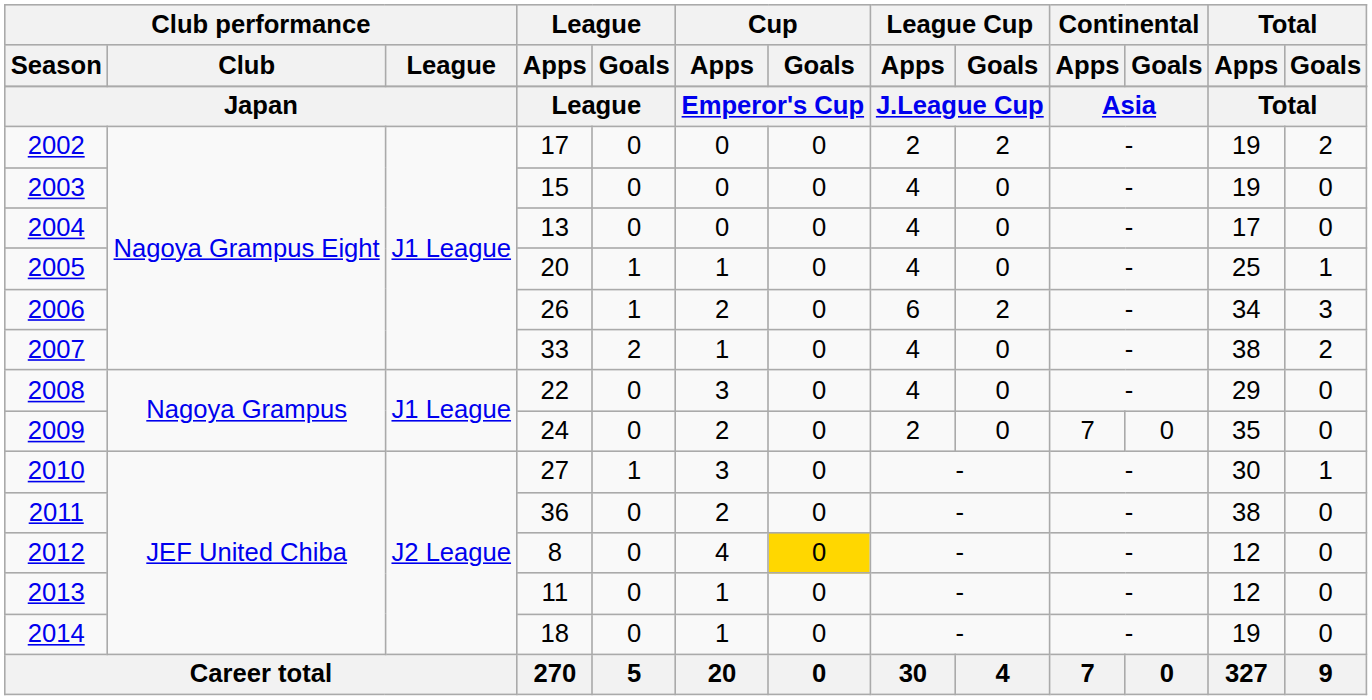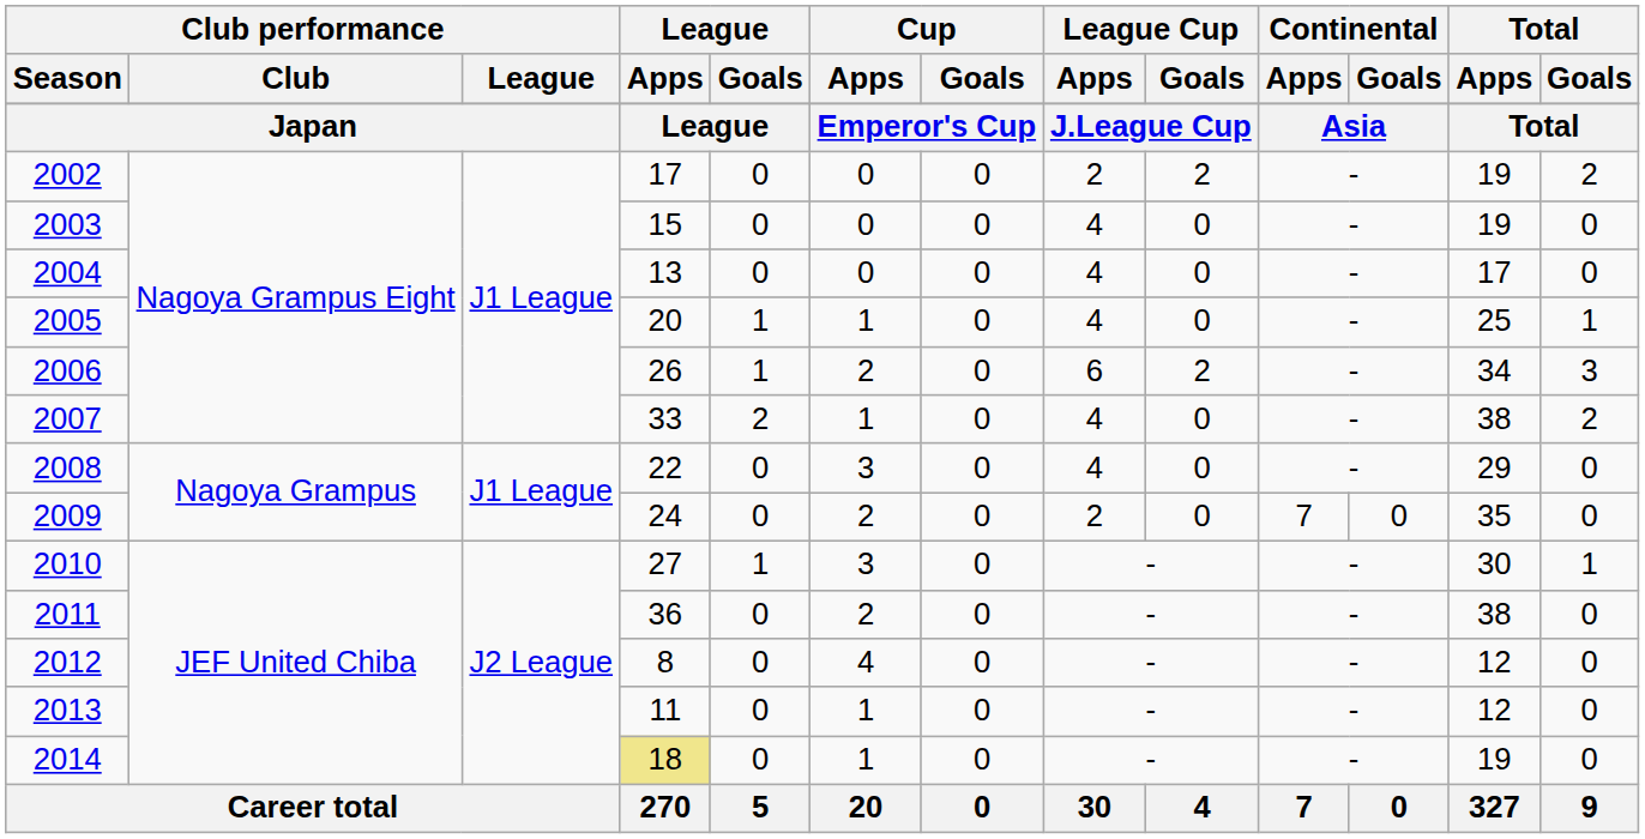2012 | Cup / Goals: gold background -> no background
2014 | League / Apps: no background -> khaki background
